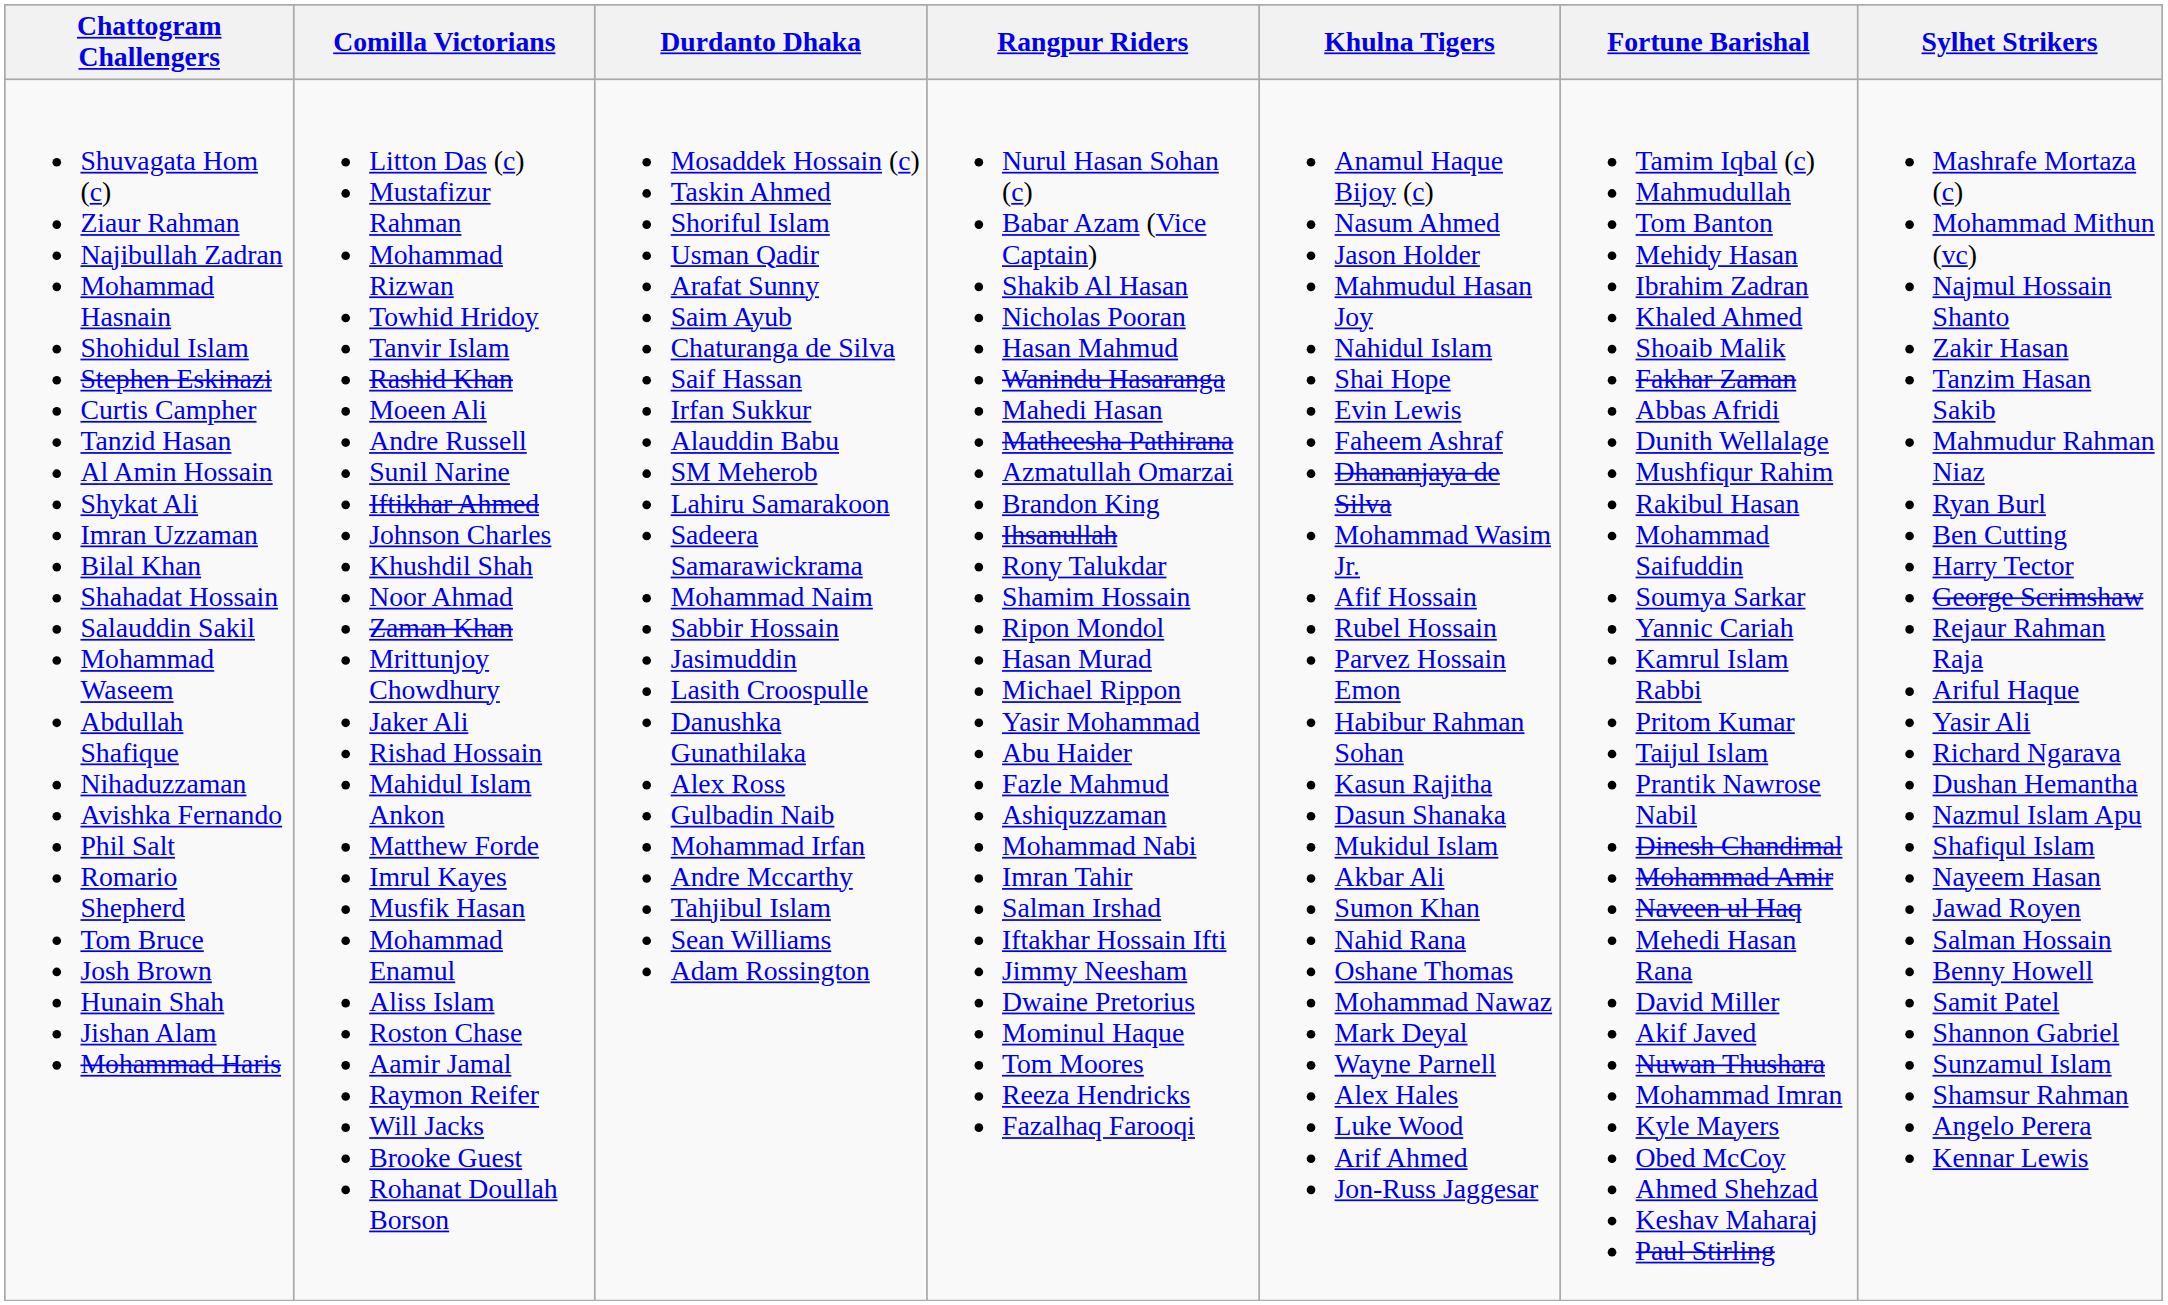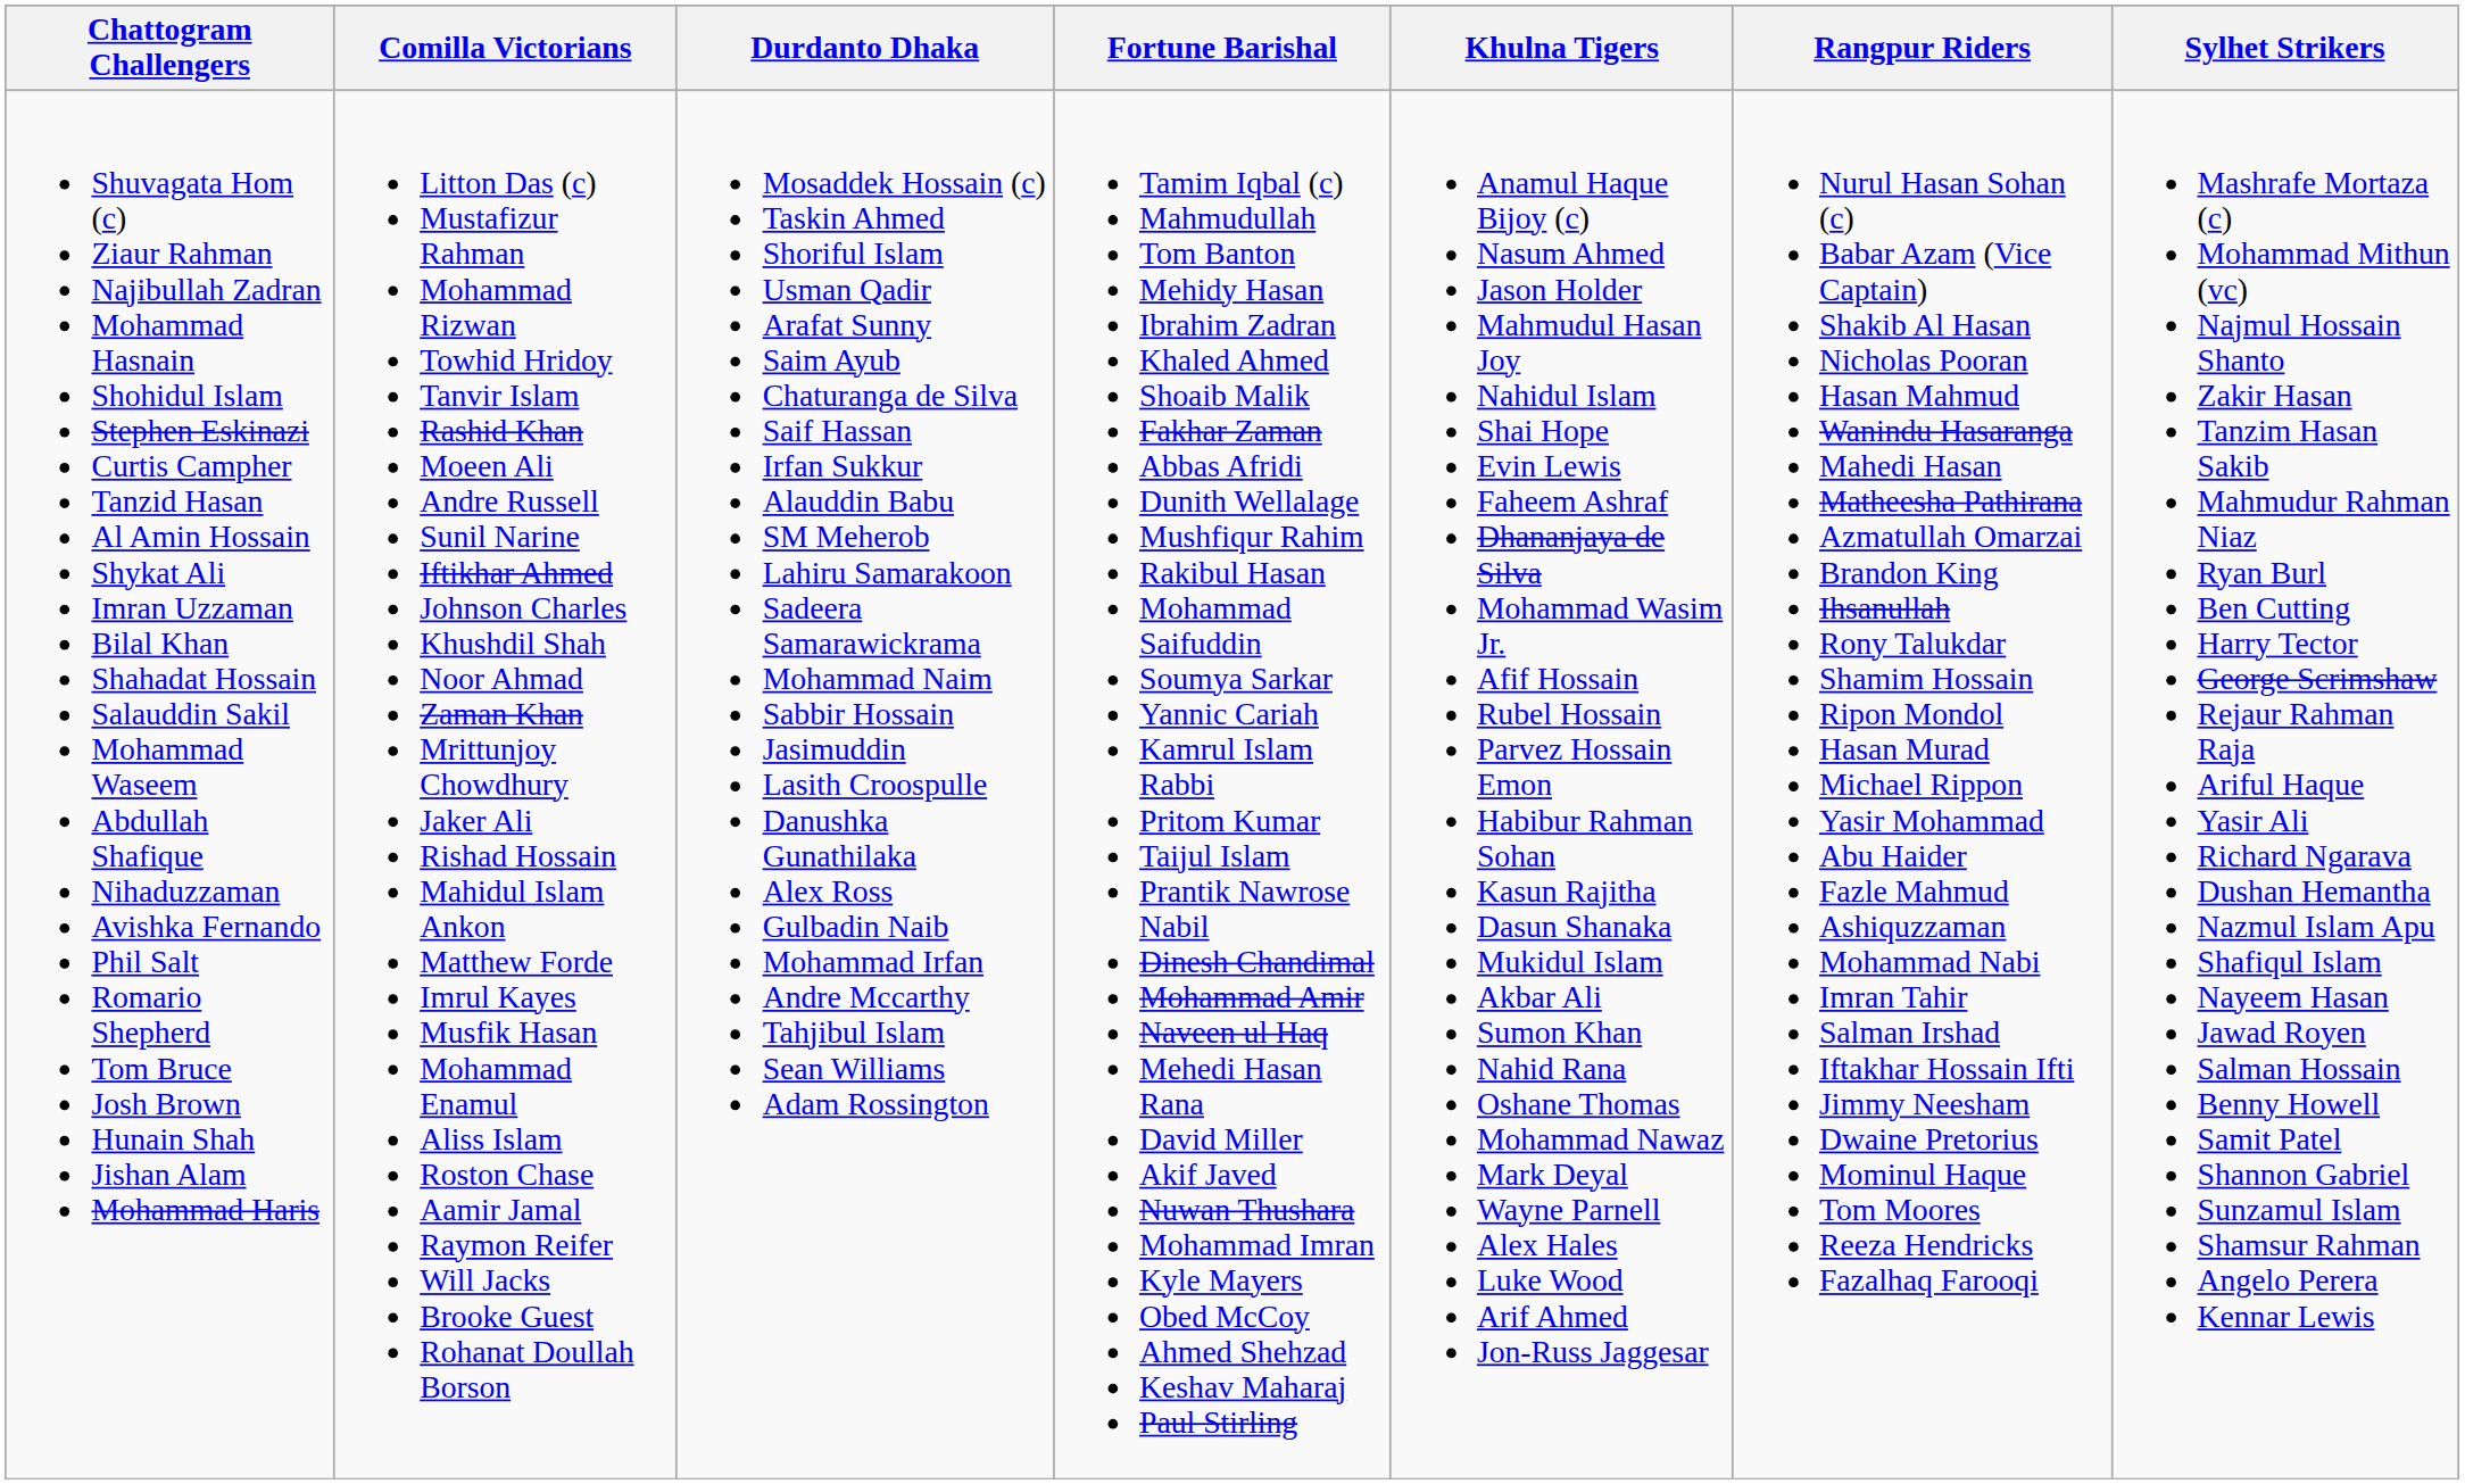columns swapped: Fortune Barishal <-> Rangpur Riders
